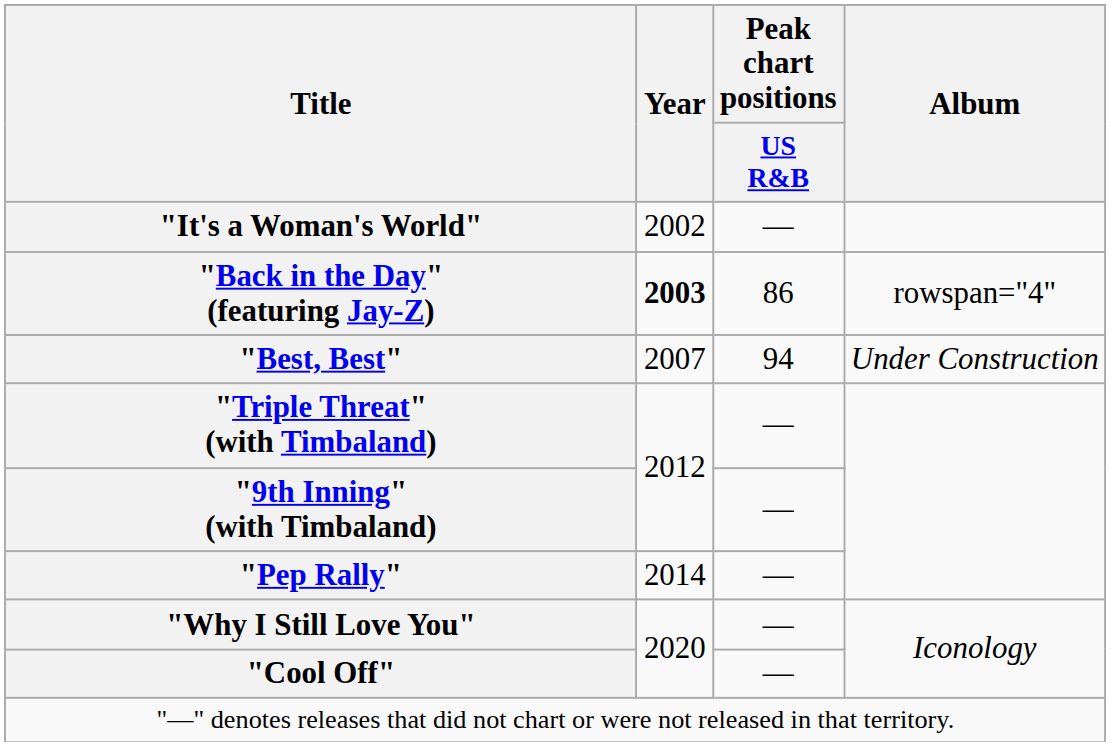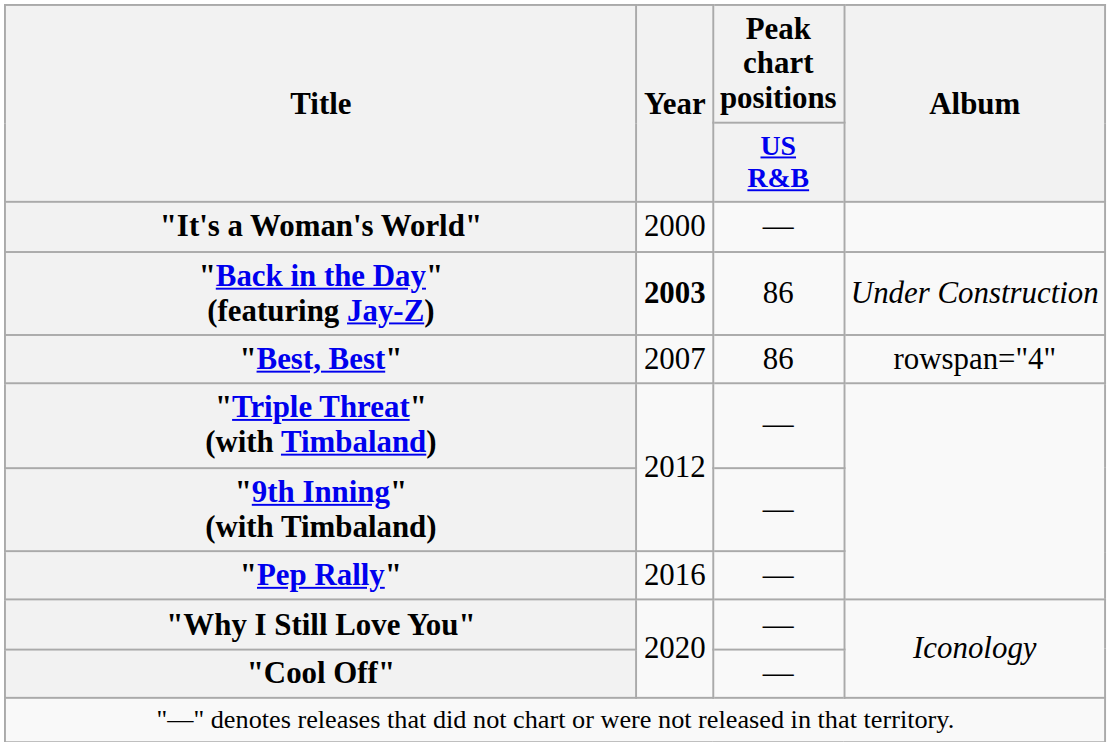"It's a Woman's World" | Year: 2002 -> 2000
"Back in the Day" (featuring Jay-Z) | Album: rowspan="4" -> Under Construction
"Best, Best" | Peak chart positions / US R&B: 94 -> 86
"Best, Best" | Album: Under Construction -> rowspan="4"
"Pep Rally" | Year: 2014 -> 2016
